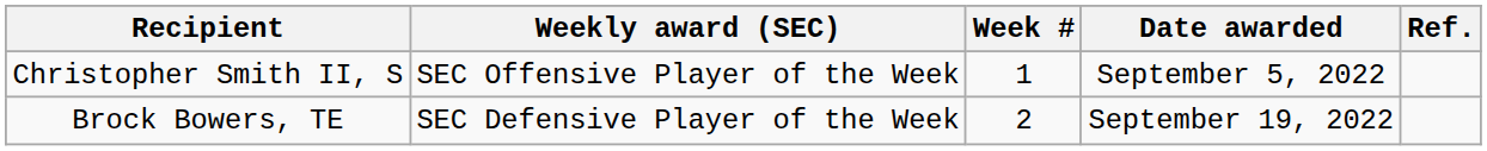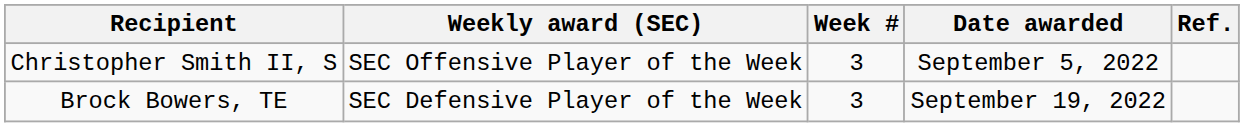Christopher Smith II, S | Week #: 1 -> 3
Brock Bowers, TE | Week #: 2 -> 3
